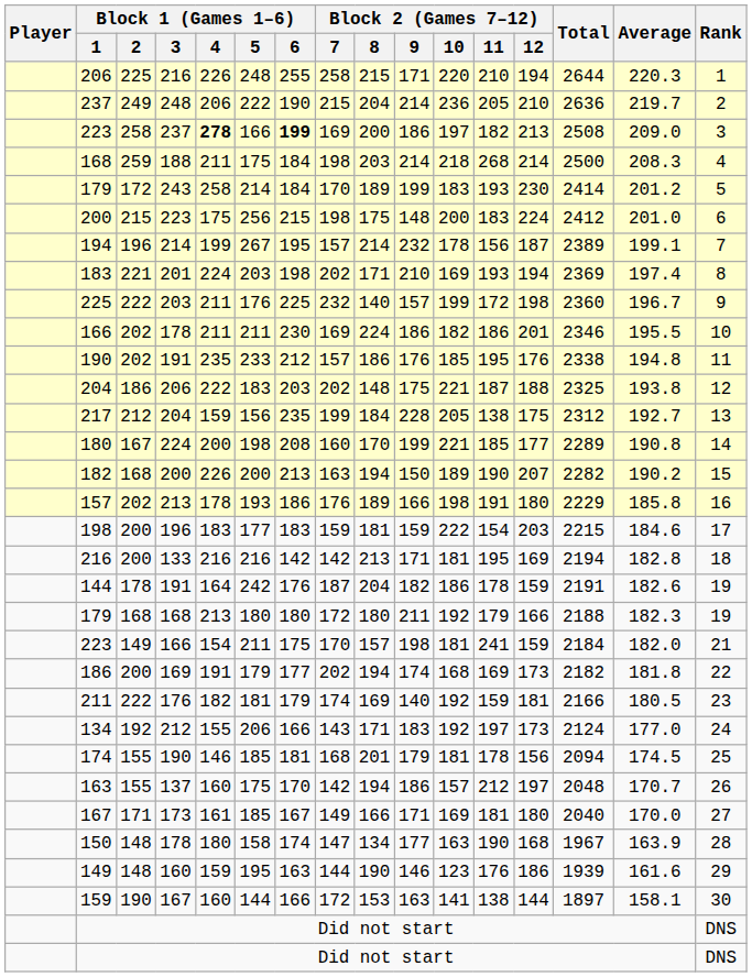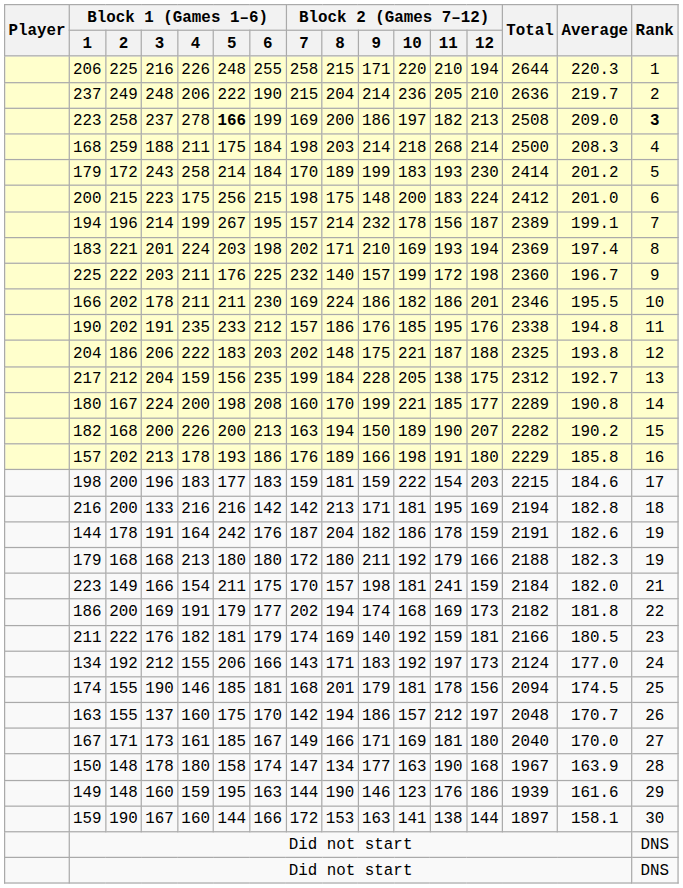223 / 237 | Block 1 (Games 1–6) / 4: bold -> normal
223 / 237 | Block 1 (Games 1–6) / 5: normal -> bold
223 / 237 | Block 1 (Games 1–6) / 6: bold -> normal
223 / 237 | Rank: normal -> bold
